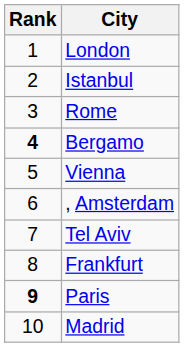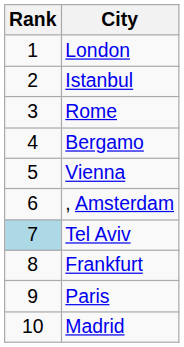Bergamo | Rank: bold -> normal
Tel Aviv | Rank: no background -> lightblue background
Paris | Rank: bold -> normal
